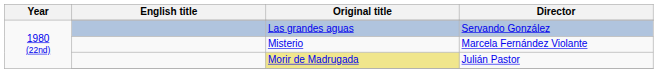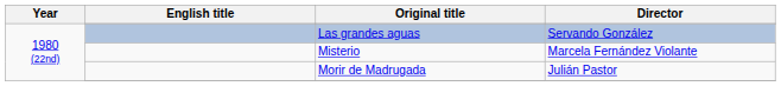Morir de Madrugada | Original title: khaki background -> no background
